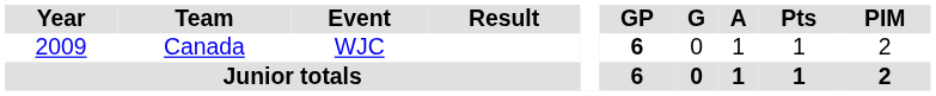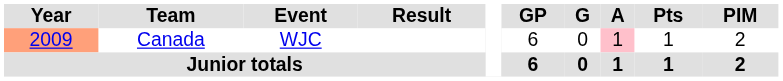Canada | Year: no background -> lightsalmon background
Canada | GP: bold -> normal
Canada | A: no background -> pink background
